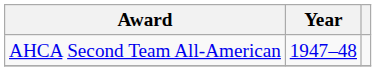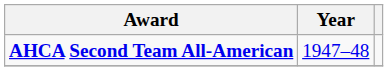row 2 | Award: normal -> bold
